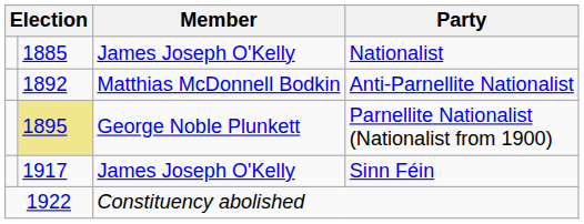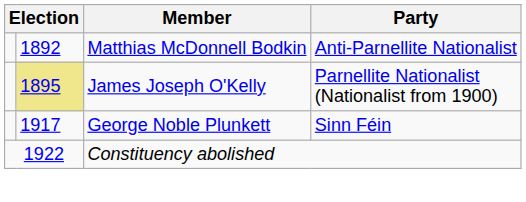- row: 1885 | James Joseph O'Kelly | Nationalist
Parnellite Nationalist (Nationalist from 1900) | Member: George Noble Plunkett -> James Joseph O'Kelly
Sinn Féin | Member: James Joseph O'Kelly -> George Noble Plunkett
